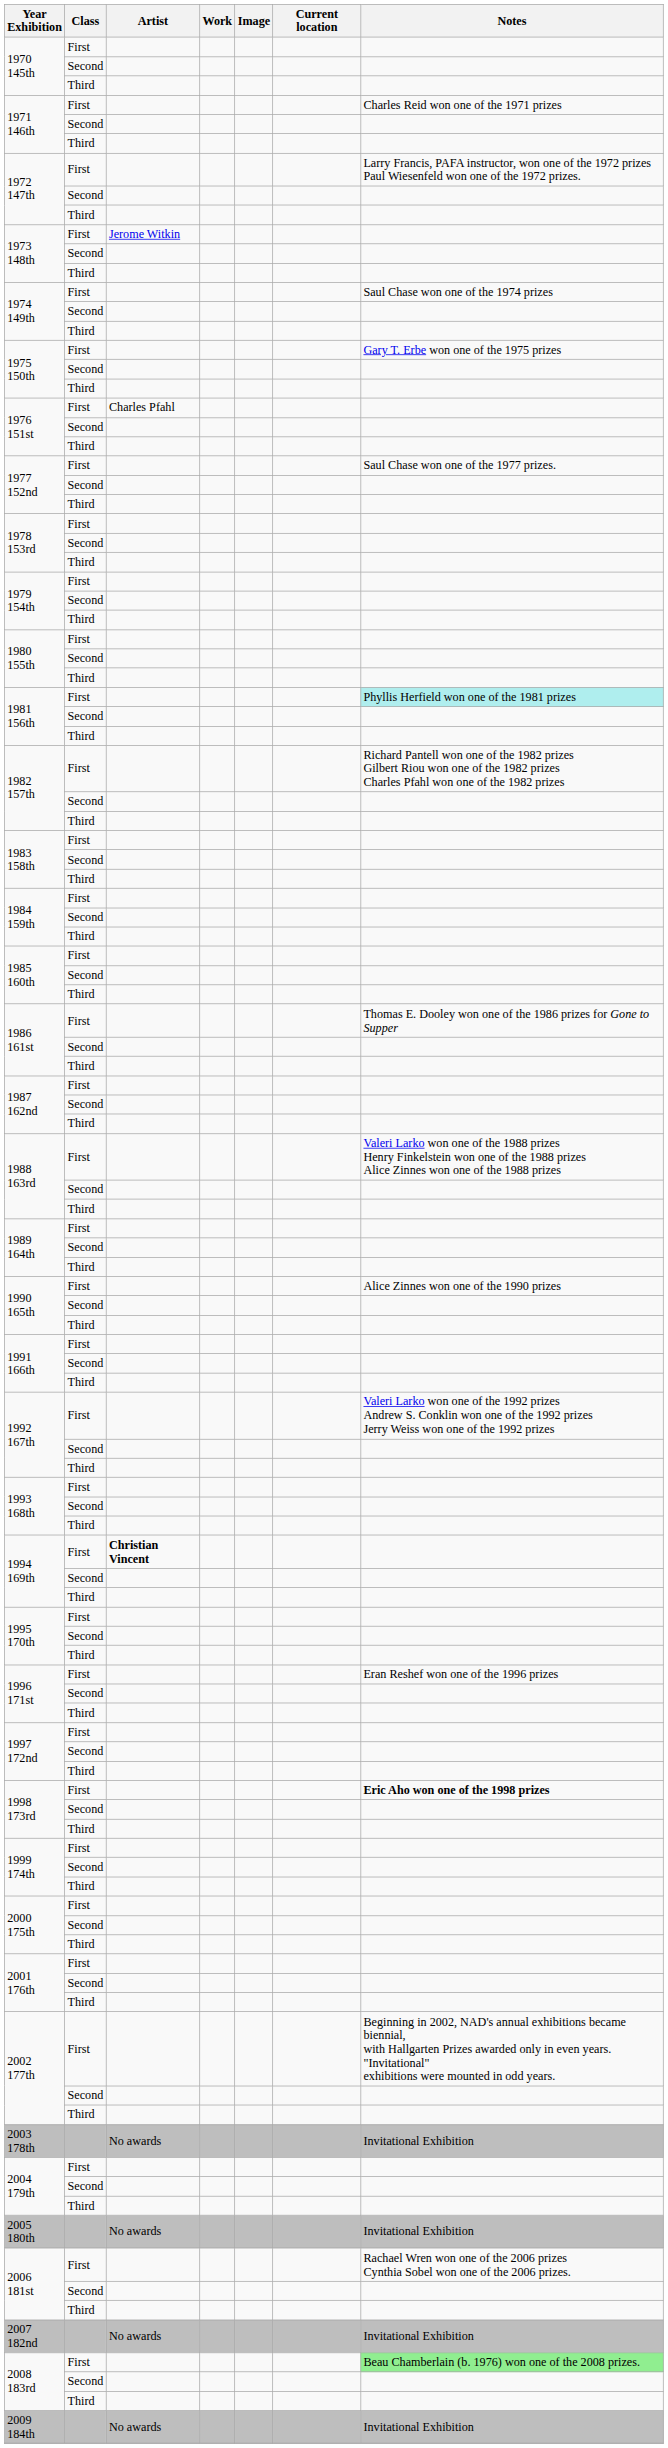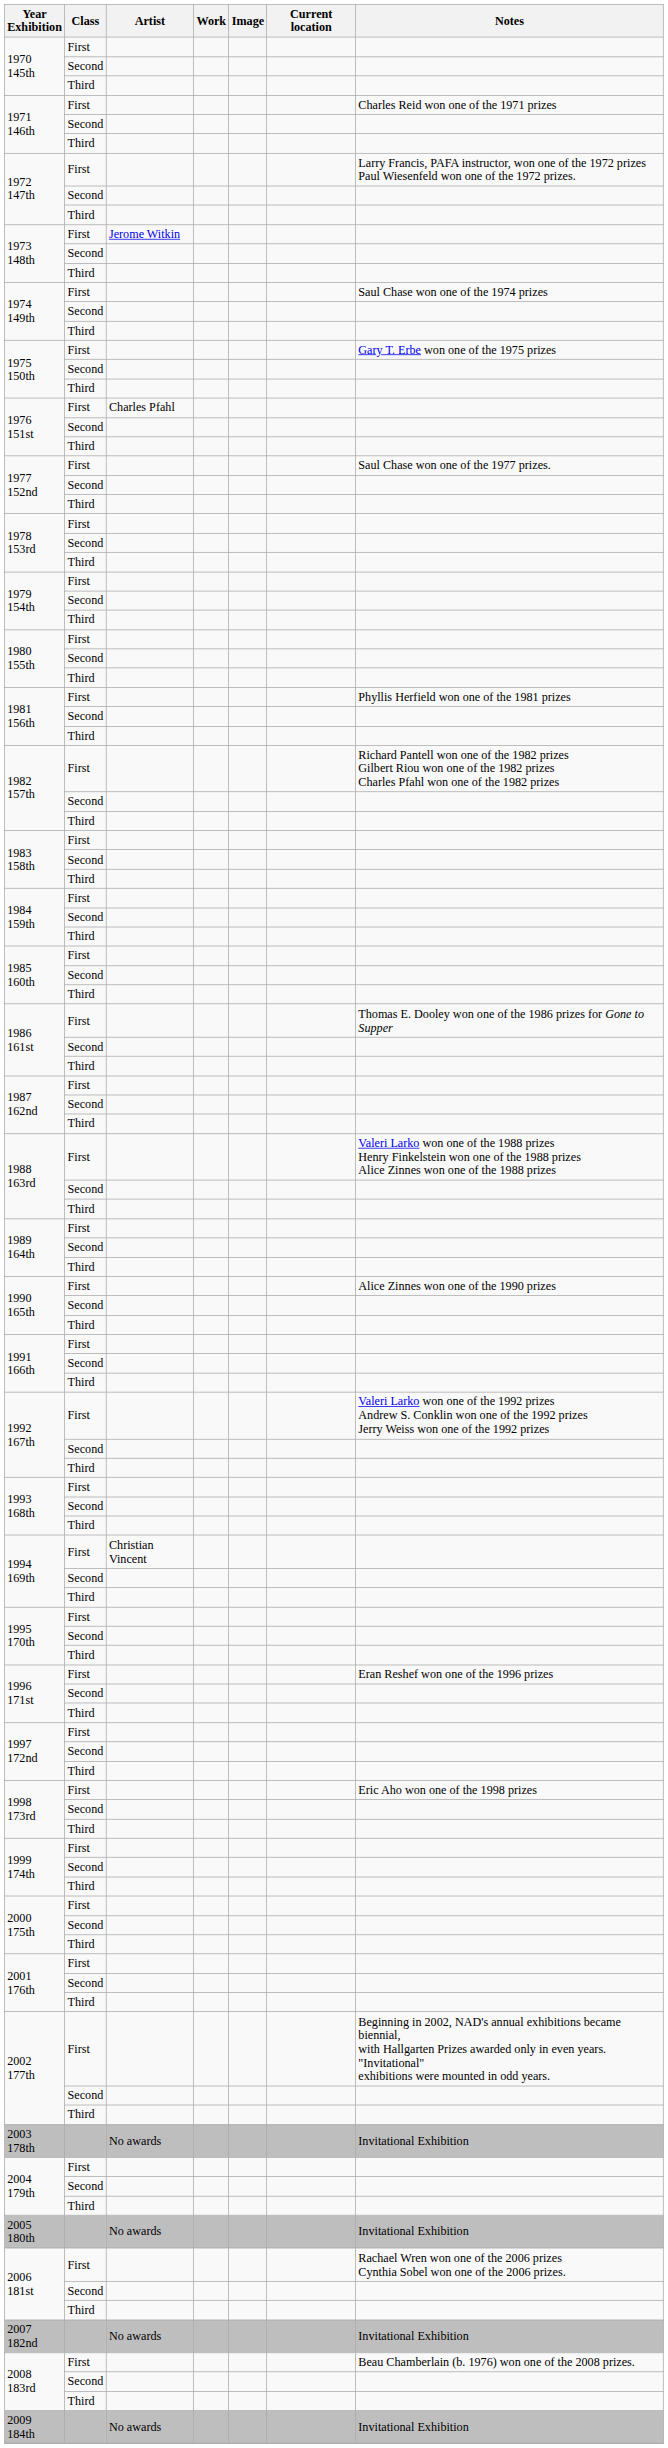1981 156th / First | Notes: paleturquoise background -> no background
1994 169th / First | Artist: bold -> normal
1998 173rd / First | Notes: bold -> normal
2008 183rd / First | Notes: lightgreen background -> no background
